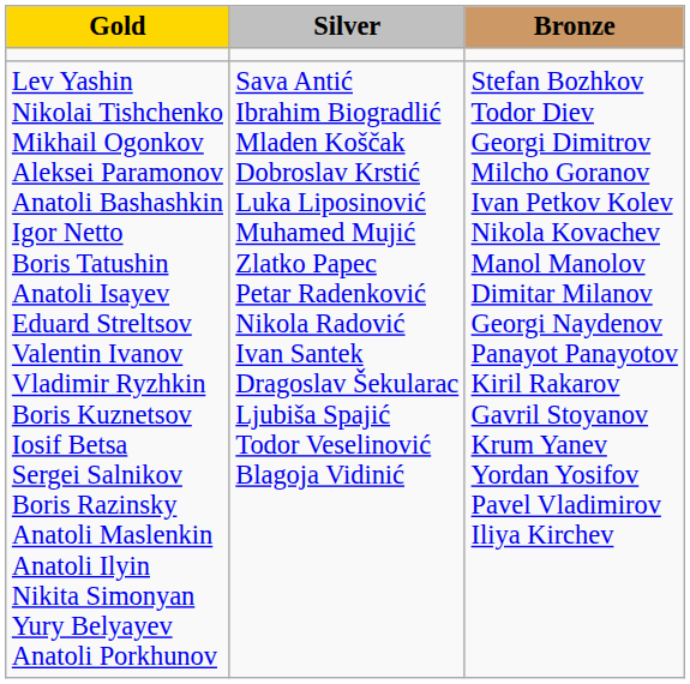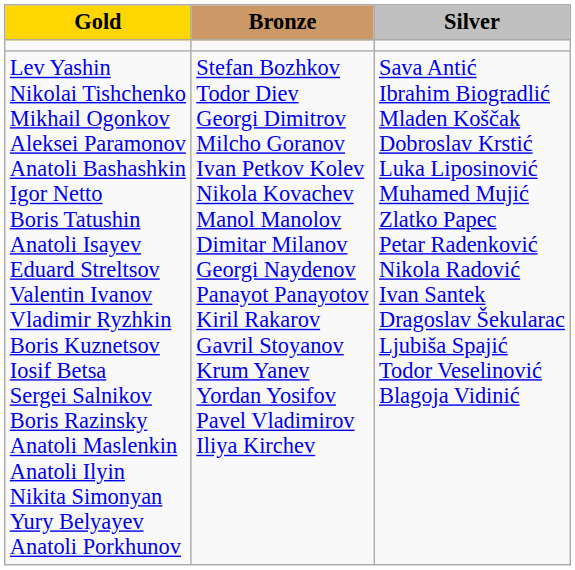columns swapped: Silver <-> Bronze
